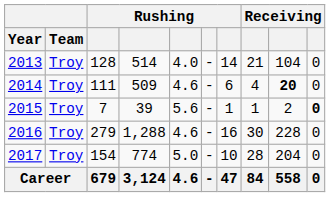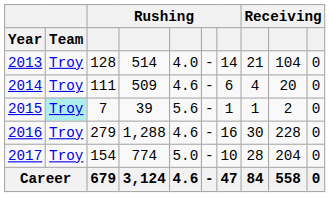2014 | column 9: bold -> normal
2015 | Team: no background -> paleturquoise background
2015 | column 10: bold -> normal
